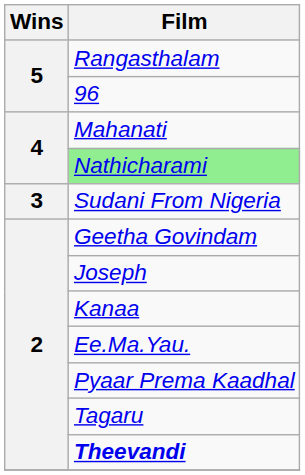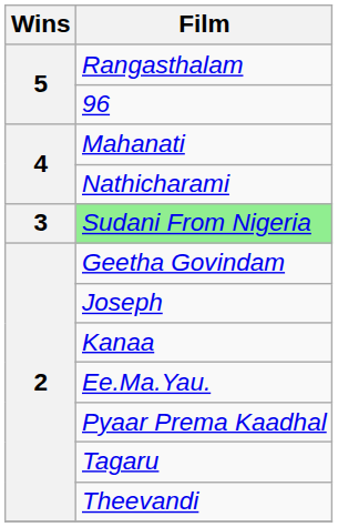Nathicharami | Film: lightgreen background -> no background
Sudani From Nigeria | Film: no background -> lightgreen background
Theevandi | Film: bold -> normal
